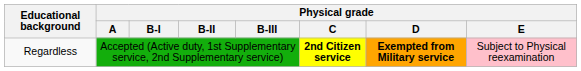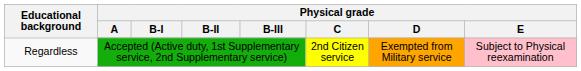Regardless | Physical grade / C: bold -> normal
Regardless | Physical grade / D: bold -> normal
